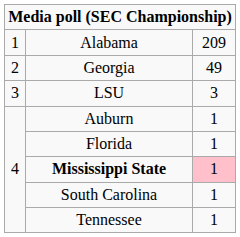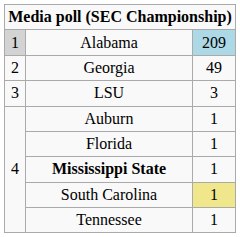Alabama | column 1: no background -> lightgrey background
Alabama | column 3: no background -> lightblue background
Mississippi State | column 3: pink background -> no background
South Carolina | column 3: no background -> khaki background
